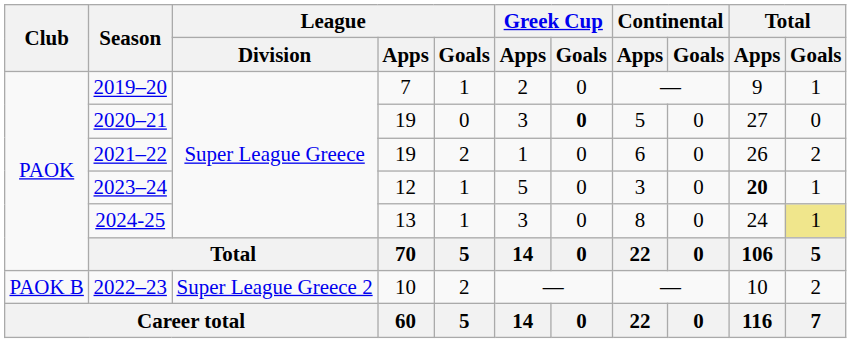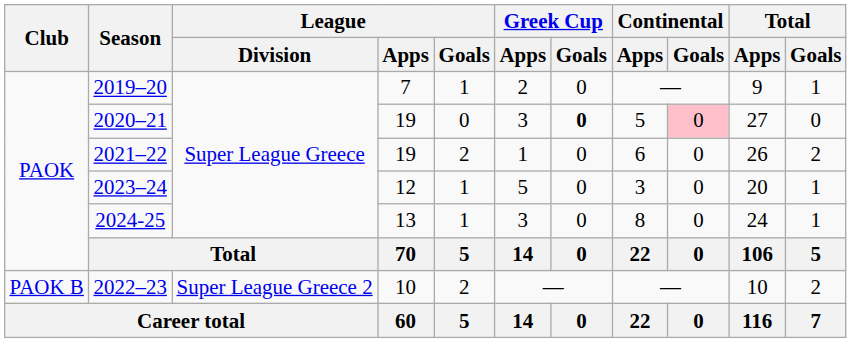2020–21 | Continental / Goals: no background -> pink background
2023–24 | Total / Apps: bold -> normal
2024-25 | Total / Goals: khaki background -> no background
